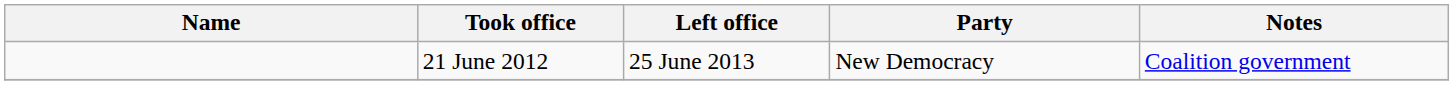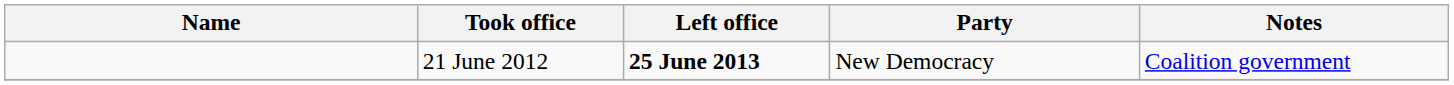21 June 2012 | Left office: normal -> bold
